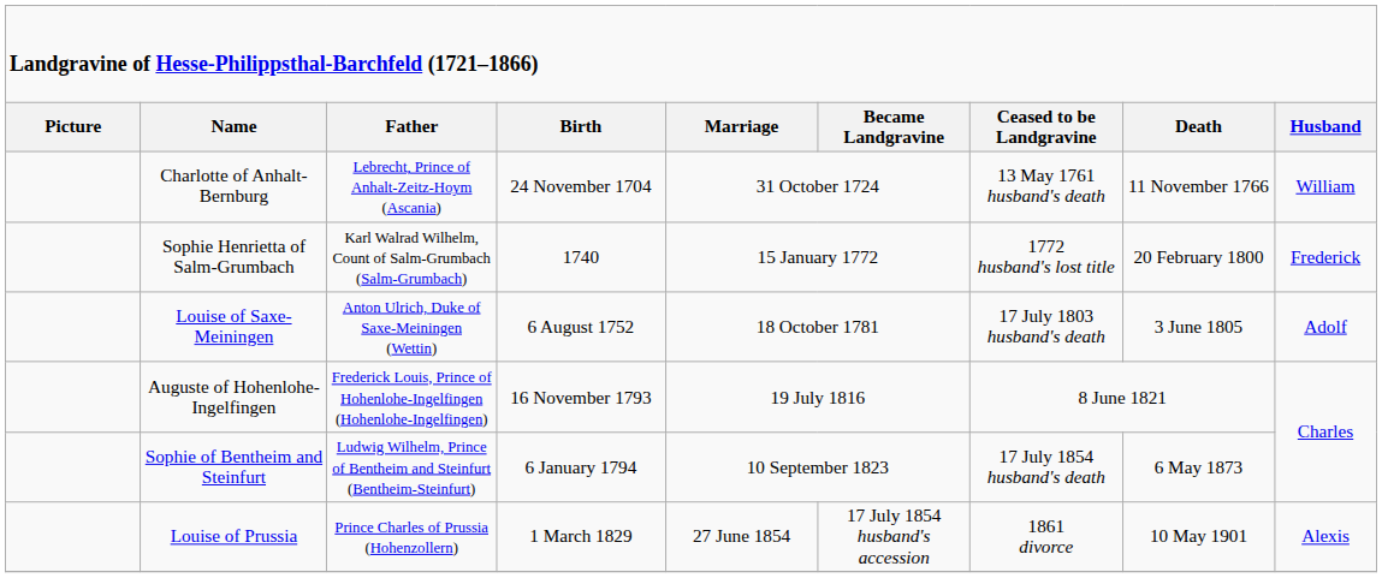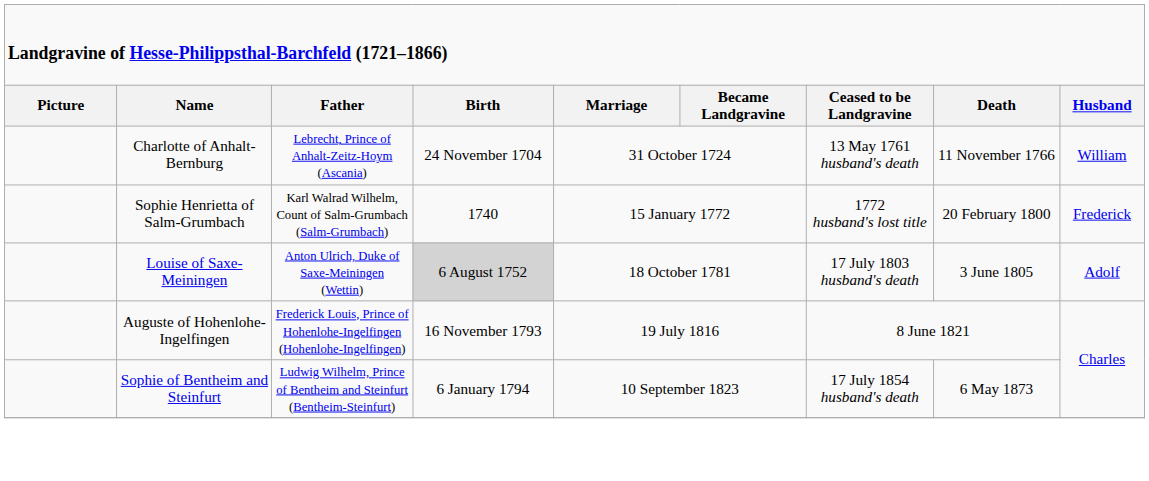Louise of Saxe-Meiningen | column 4: no background -> lightgrey background
- row: Louise of Prussia | Prince Charles of Prussia (Hohenzollern) | 1 March 1829 | 27 June 1854 | 17 July 1854 husband's accession | 1861 divorce | 10 May 1901 | Alexis
